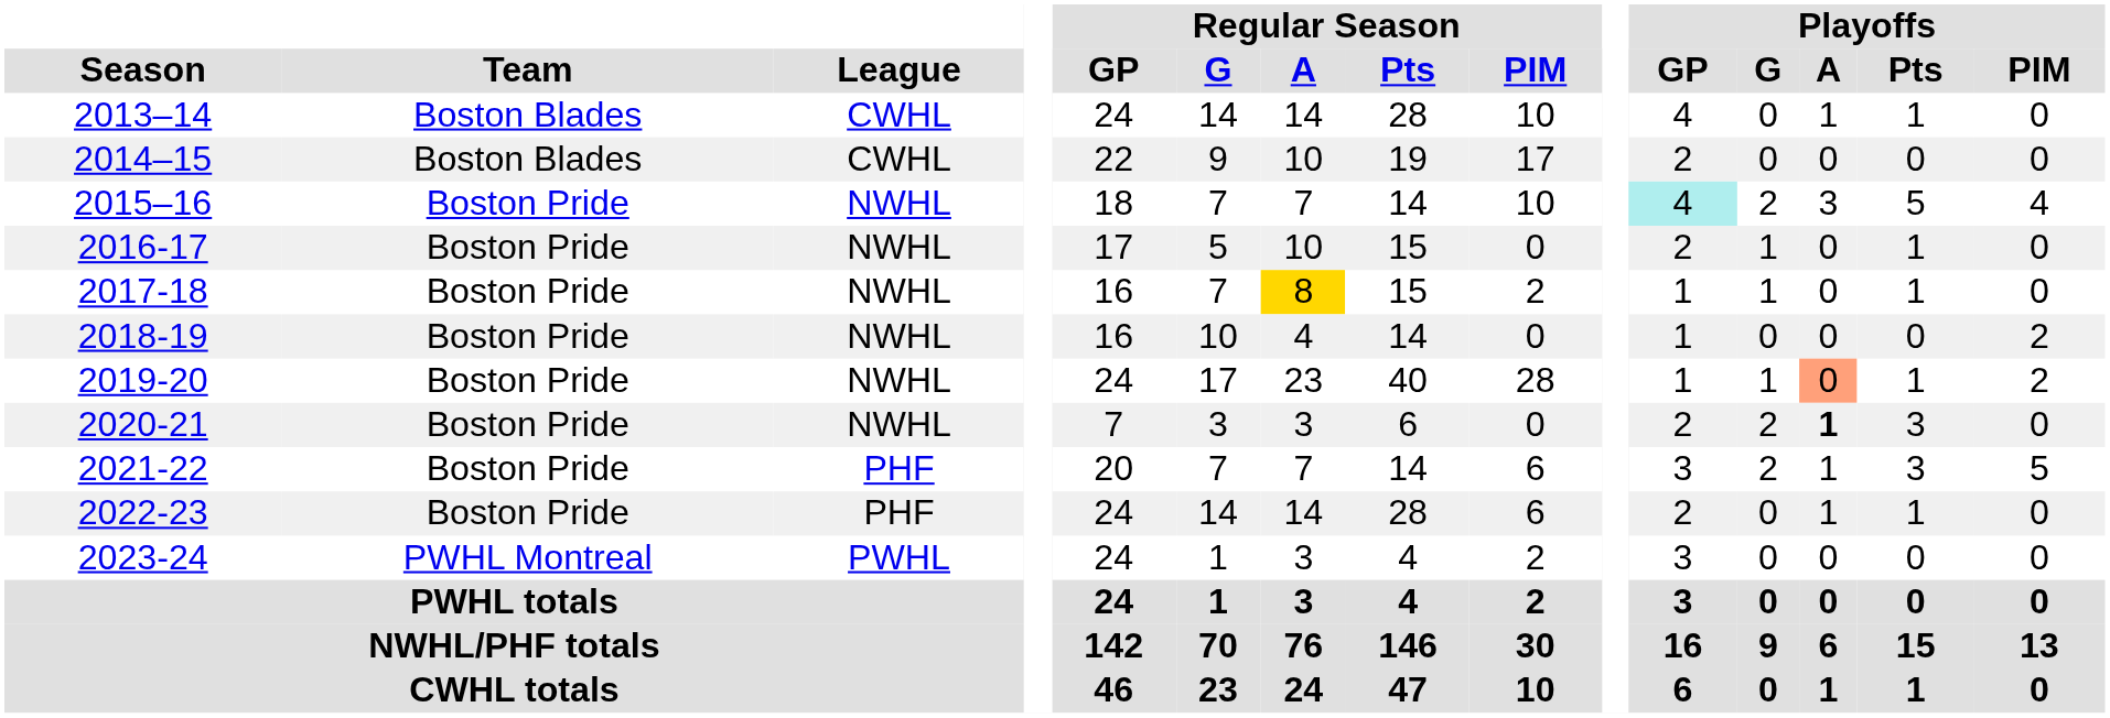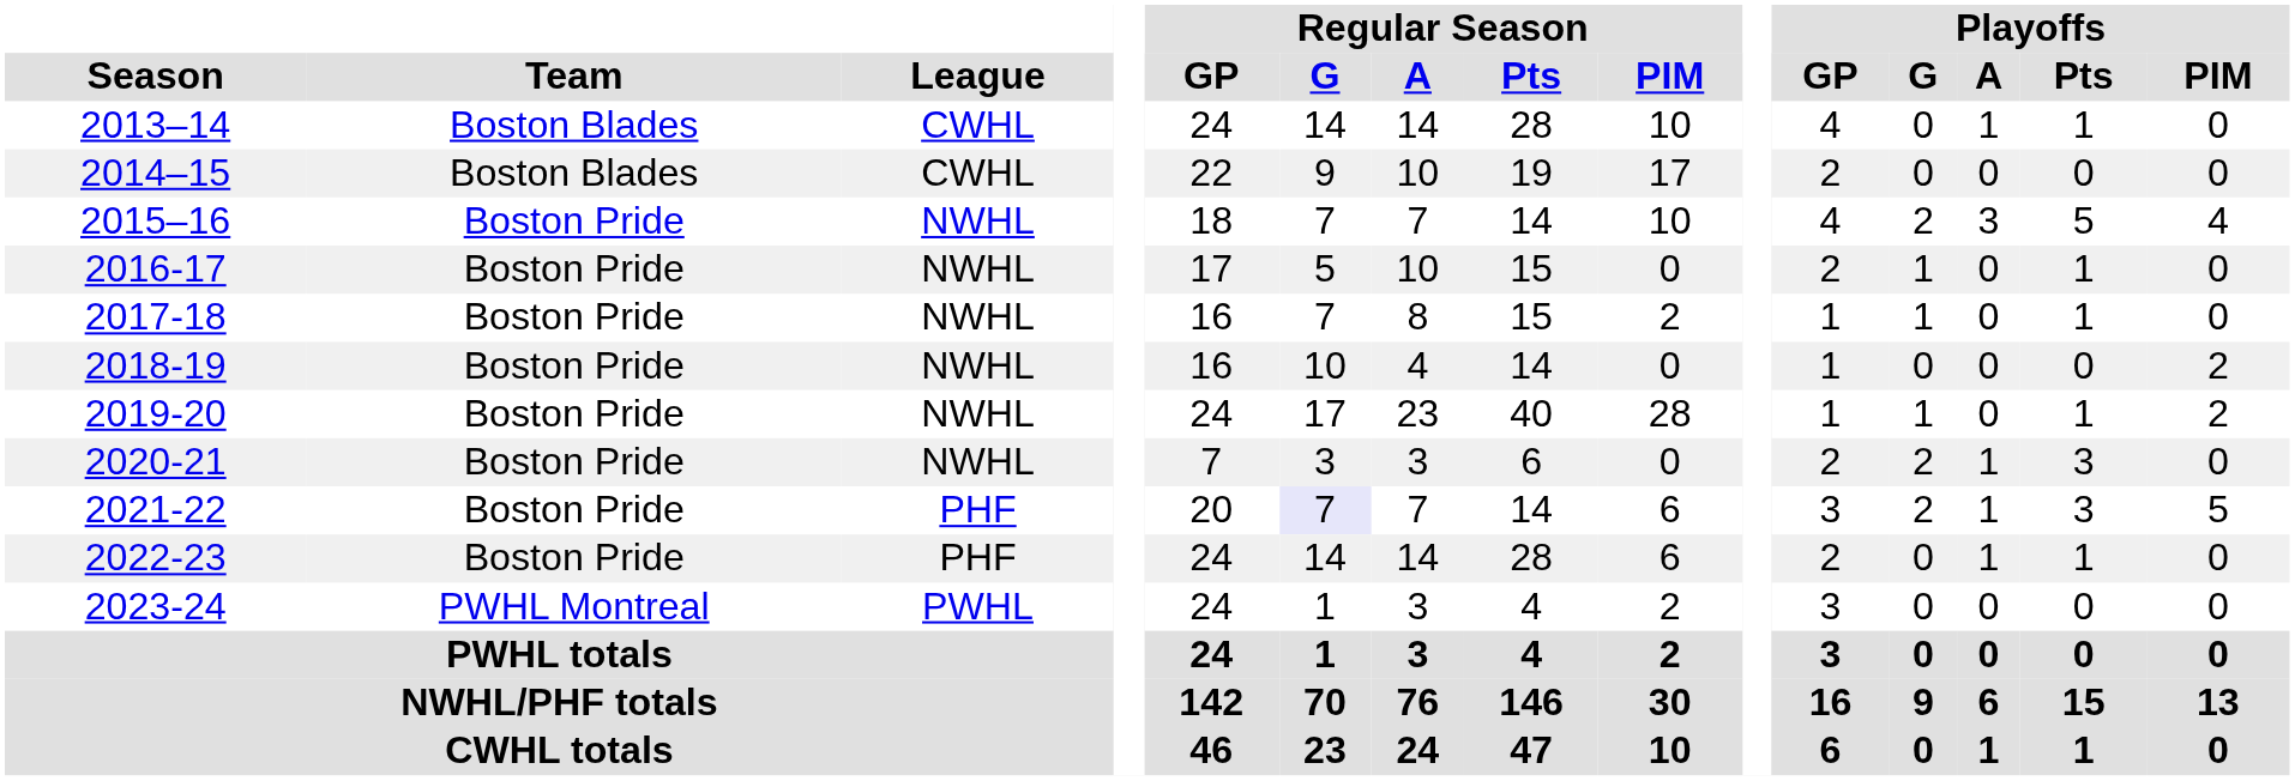2015–16 | Playoffs / GP: paleturquoise background -> no background
2017-18 | Regular Season / A: gold background -> no background
2019-20 | Playoffs / A: lightsalmon background -> no background
2020-21 | Playoffs / A: bold -> normal
2021-22 | Regular Season / G: no background -> lavender background
